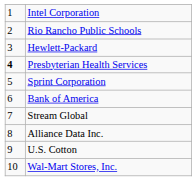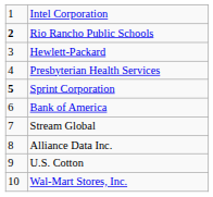Rio Rancho Public Schools | column 1: normal -> bold
Presbyterian Health Services | column 1: bold -> normal
Sprint Corporation | column 1: normal -> bold
